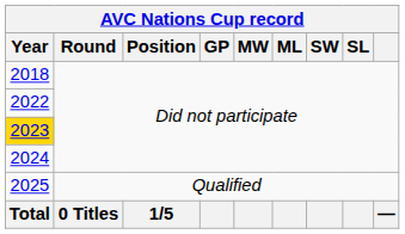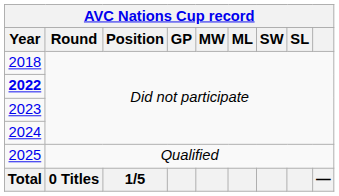2022 | Year: normal -> bold
2023 | Year: gold background -> no background
